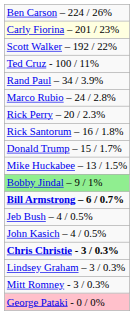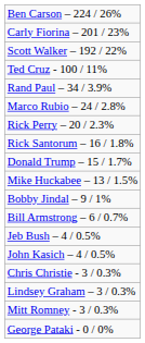row 2 | column 1: lightyellow background -> no background
row 11 | column 1: lightgreen background -> no background
row 12 | column 1: bold -> normal
row 15 | column 1: bold -> normal
row 18 | column 1: pink background -> no background
